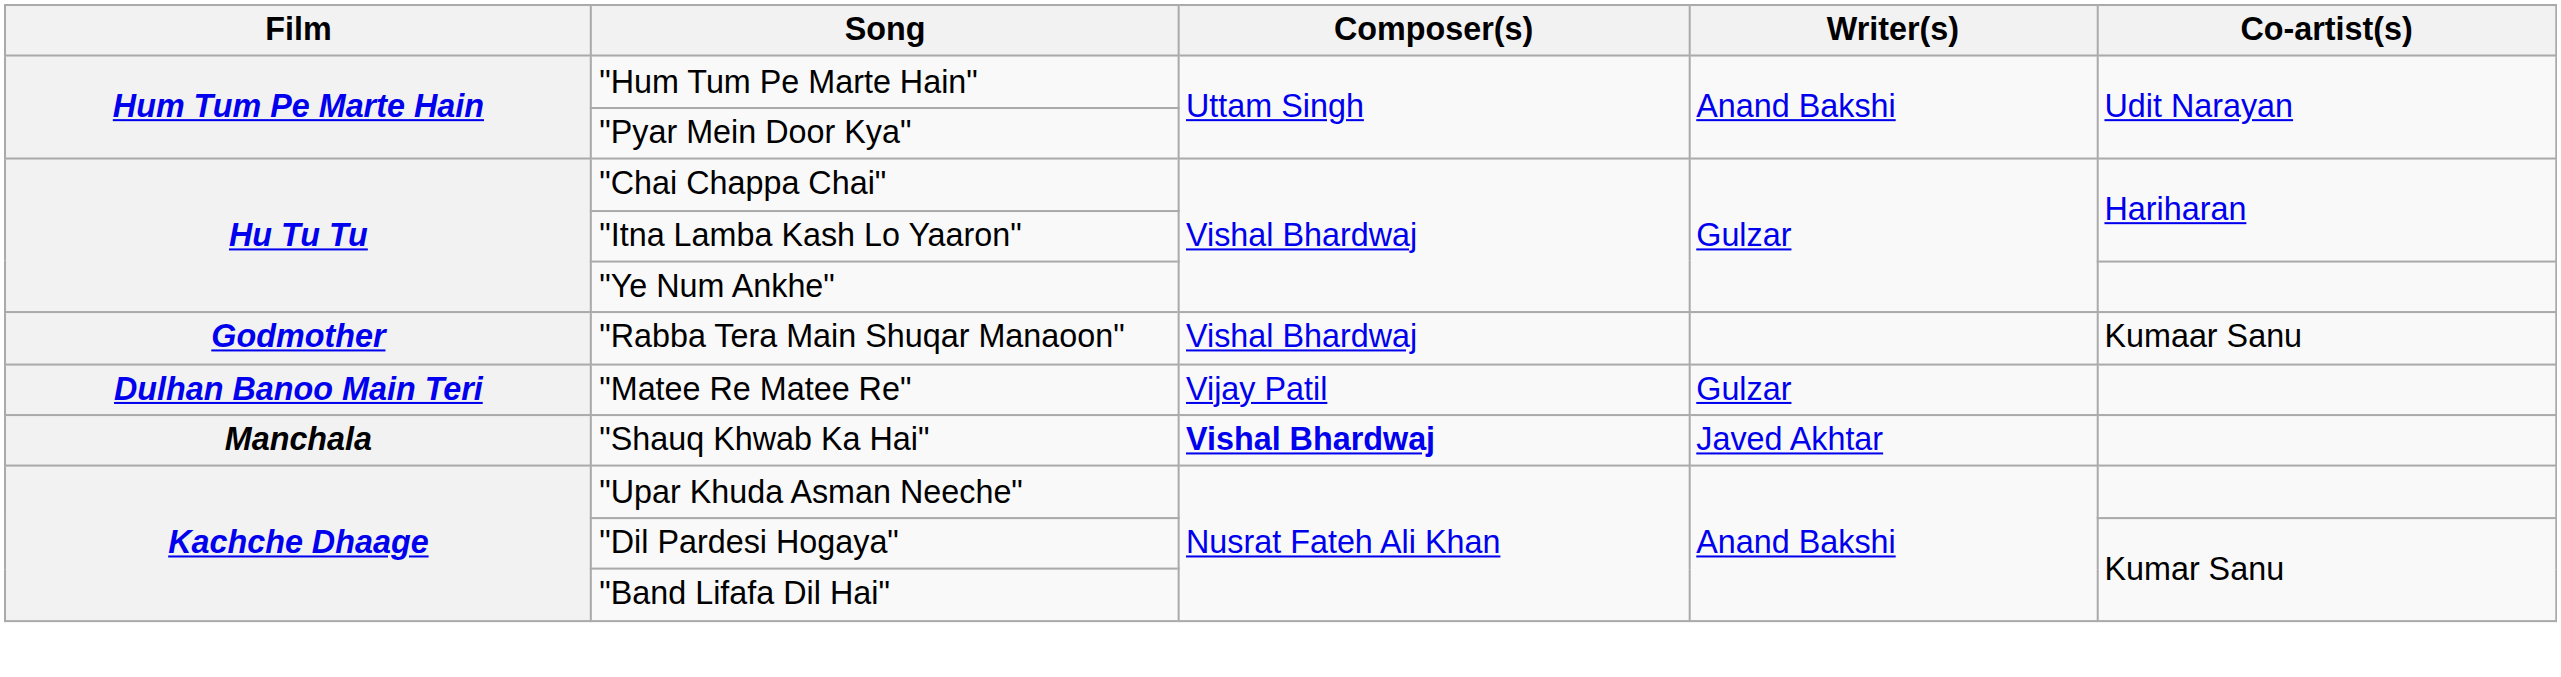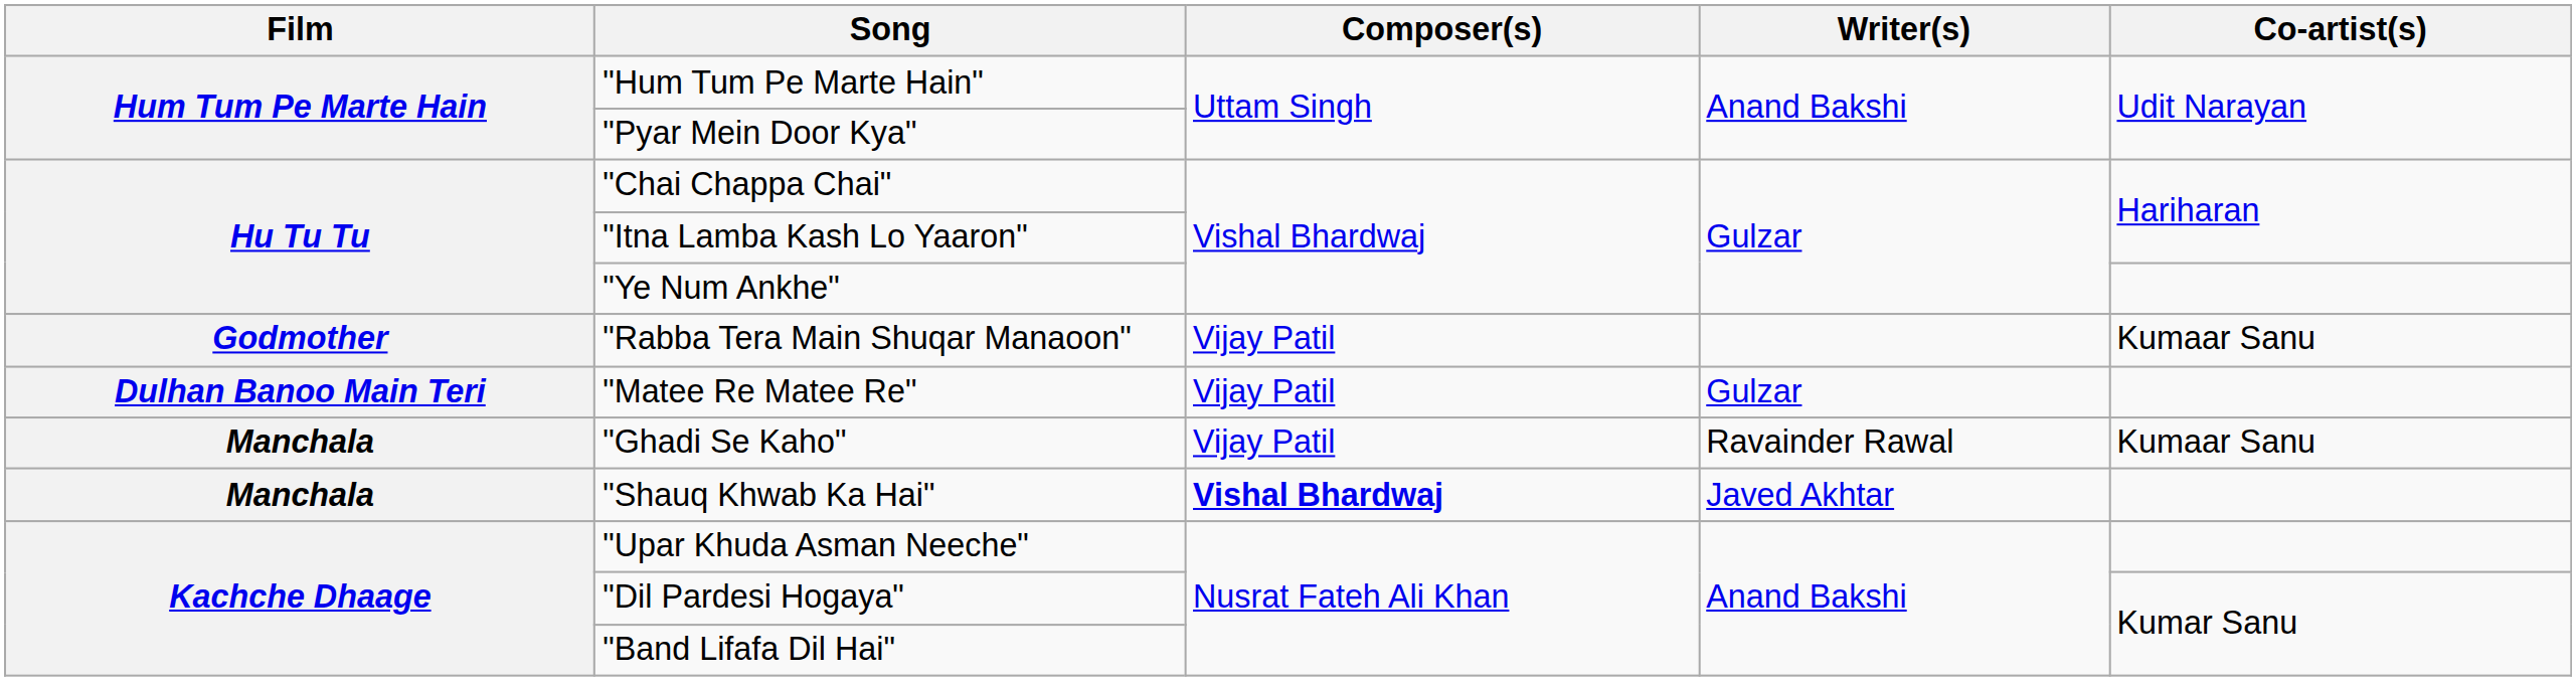"Rabba Tera Main Shuqar Manaoon" | Composer(s): Vishal Bhardwaj -> Vijay Patil
+ row: Manchala | "Ghadi Se Kaho" | Vijay Patil | Ravainder Rawal | Kumaar Sanu
